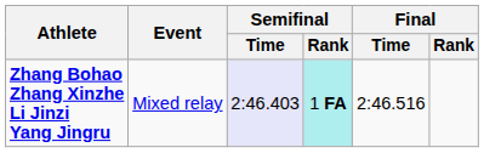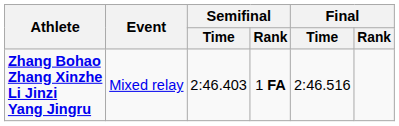Zhang Bohao Zhang Xinzhe Li Jinzi Yang Jingru | Semifinal / Time: lavender background -> no background
Zhang Bohao Zhang Xinzhe Li Jinzi Yang Jingru | Semifinal / Rank: paleturquoise background -> no background
